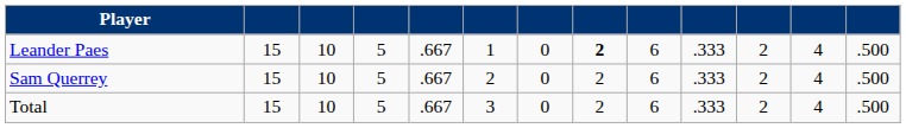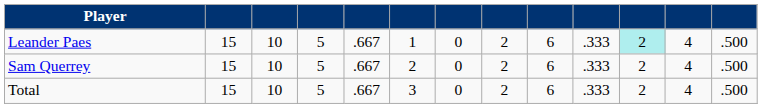Leander Paes | column 8: bold -> normal
Leander Paes | column 11: no background -> paleturquoise background
